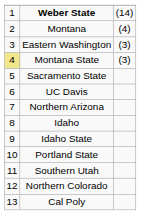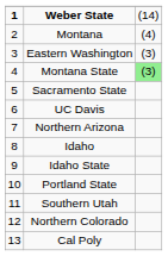Weber State | column 1: normal -> bold
Montana State | column 1: khaki background -> no background
Montana State | column 3: no background -> lightgreen background
